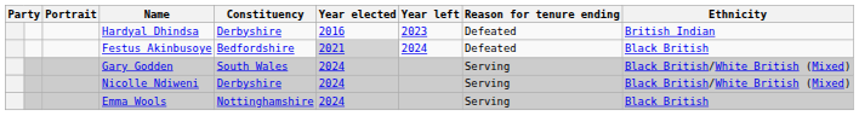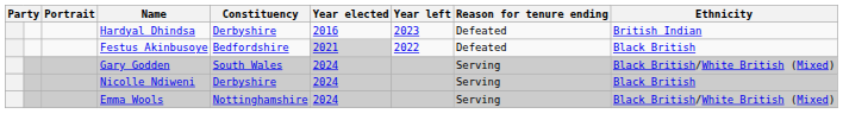Festus Akinbusoye | Year left: 2024 -> 2022
Nicolle Ndiweni | Ethnicity: Black British/White British (Mixed) -> Black British
Emma Wools | Ethnicity: Black British -> Black British/White British (Mixed)
